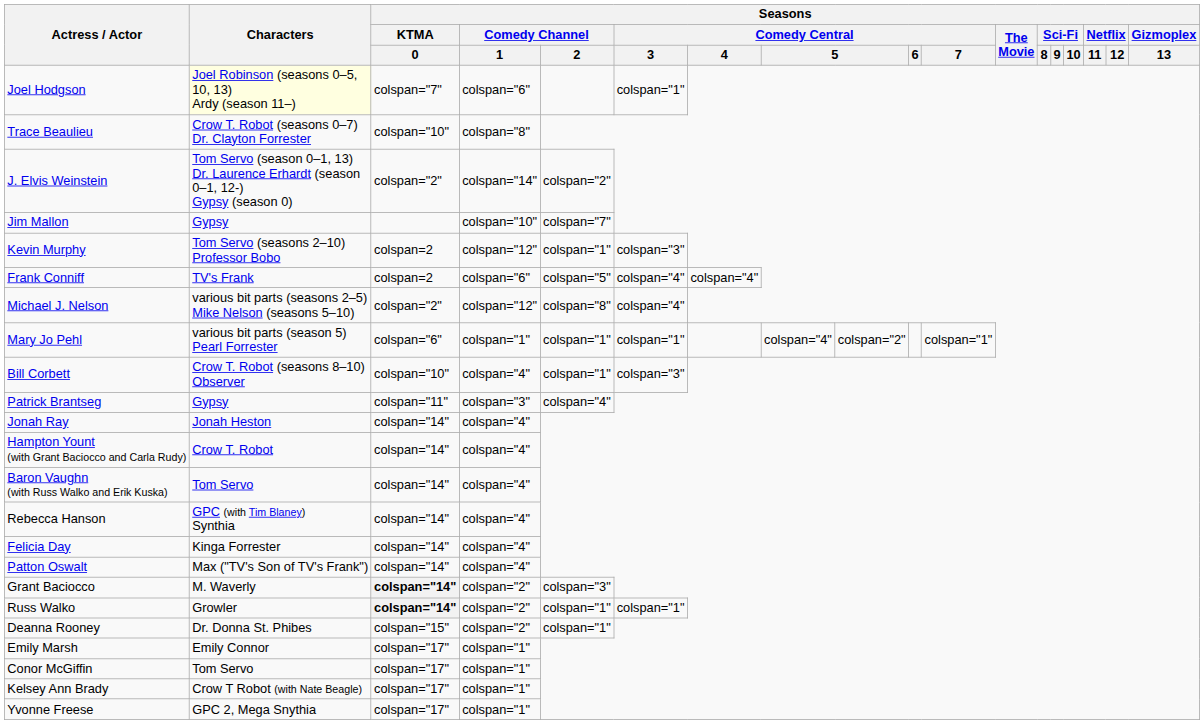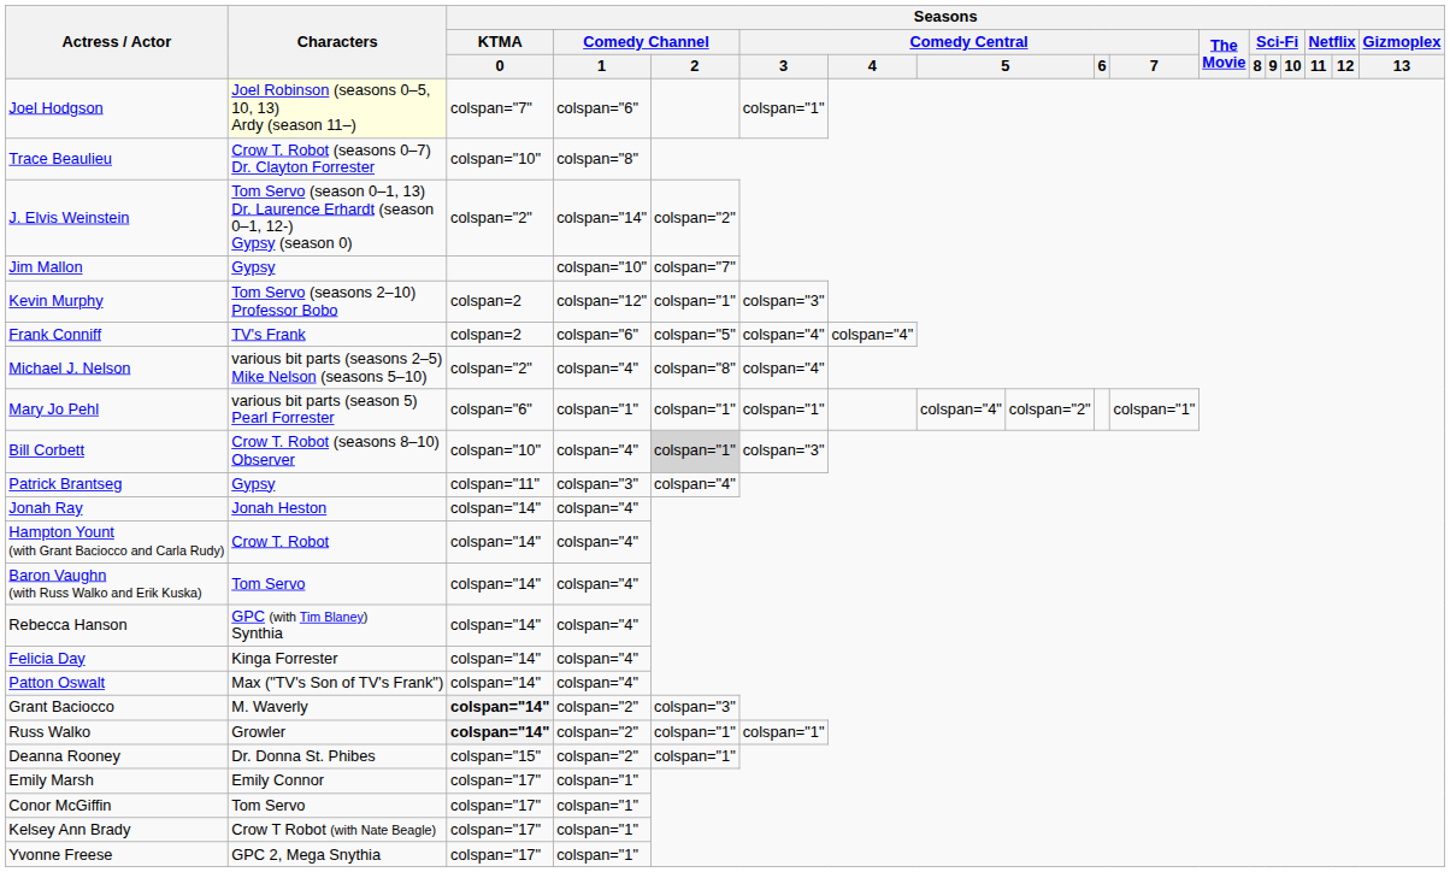Michael J. Nelson | Seasons / Comedy Channel / 1: colspan="12" -> colspan="4"
Bill Corbett | Seasons / Comedy Channel / 2: no background -> lightgrey background
